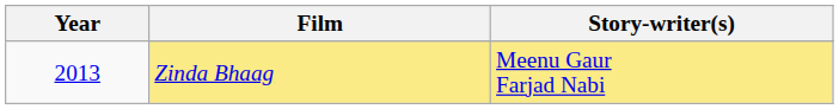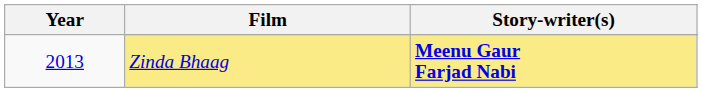Zinda Bhaag | Story-writer(s): normal -> bold
